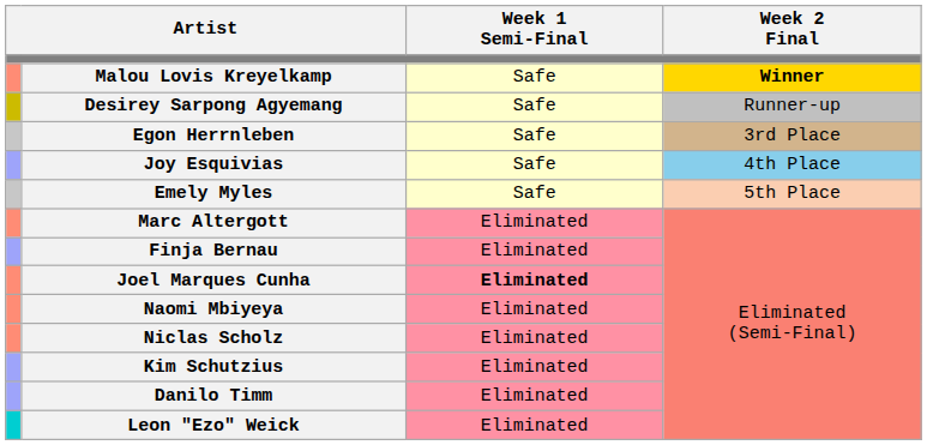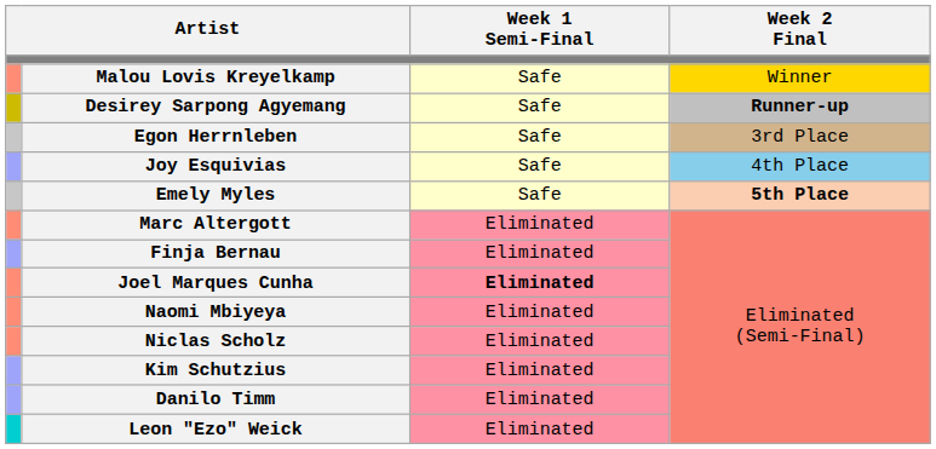Malou Lovis Kreyelkamp | Week 2 Final: bold -> normal
Desirey Sarpong Agyemang | Week 2 Final: normal -> bold
Emely Myles | Week 2 Final: normal -> bold
